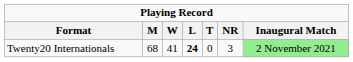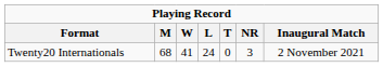Twenty20 Internationals | L: bold -> normal
Twenty20 Internationals | Inaugural Match: lightgreen background -> no background
